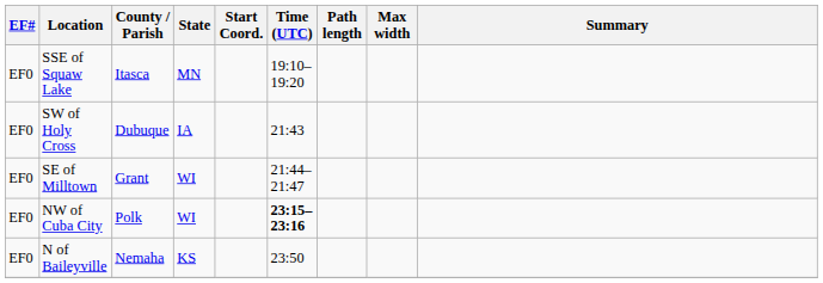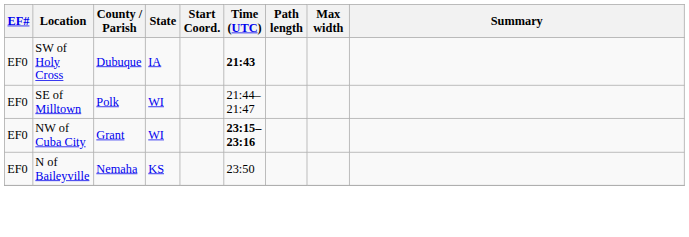- row: EF0 | SSE of Squaw Lake | Itasca | MN | 19:10–19:20
SW of Holy Cross | Time (UTC): normal -> bold
SE of Milltown | County / Parish: Grant -> Polk
NW of Cuba City | County / Parish: Polk -> Grant
